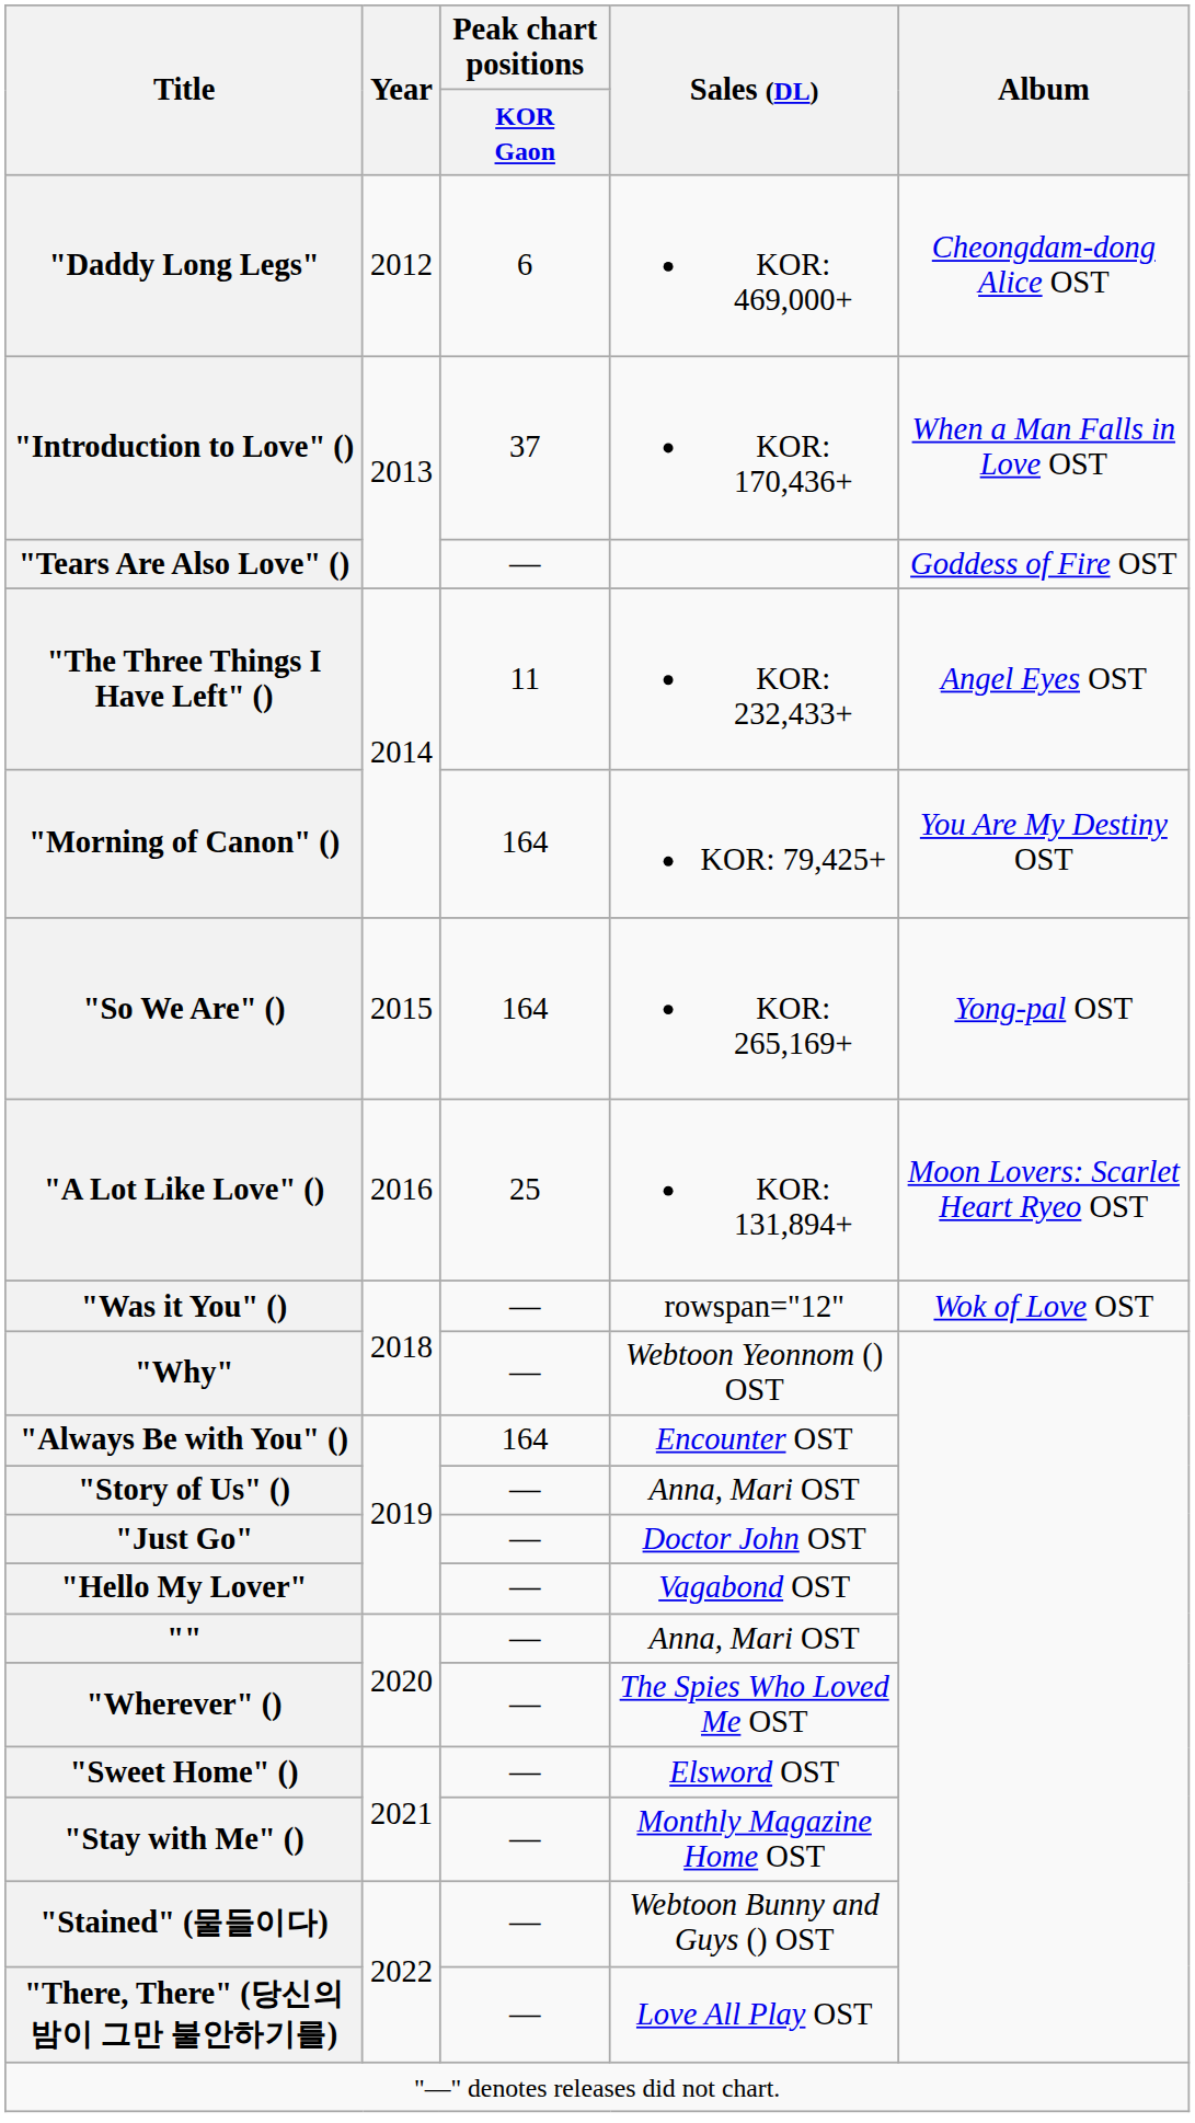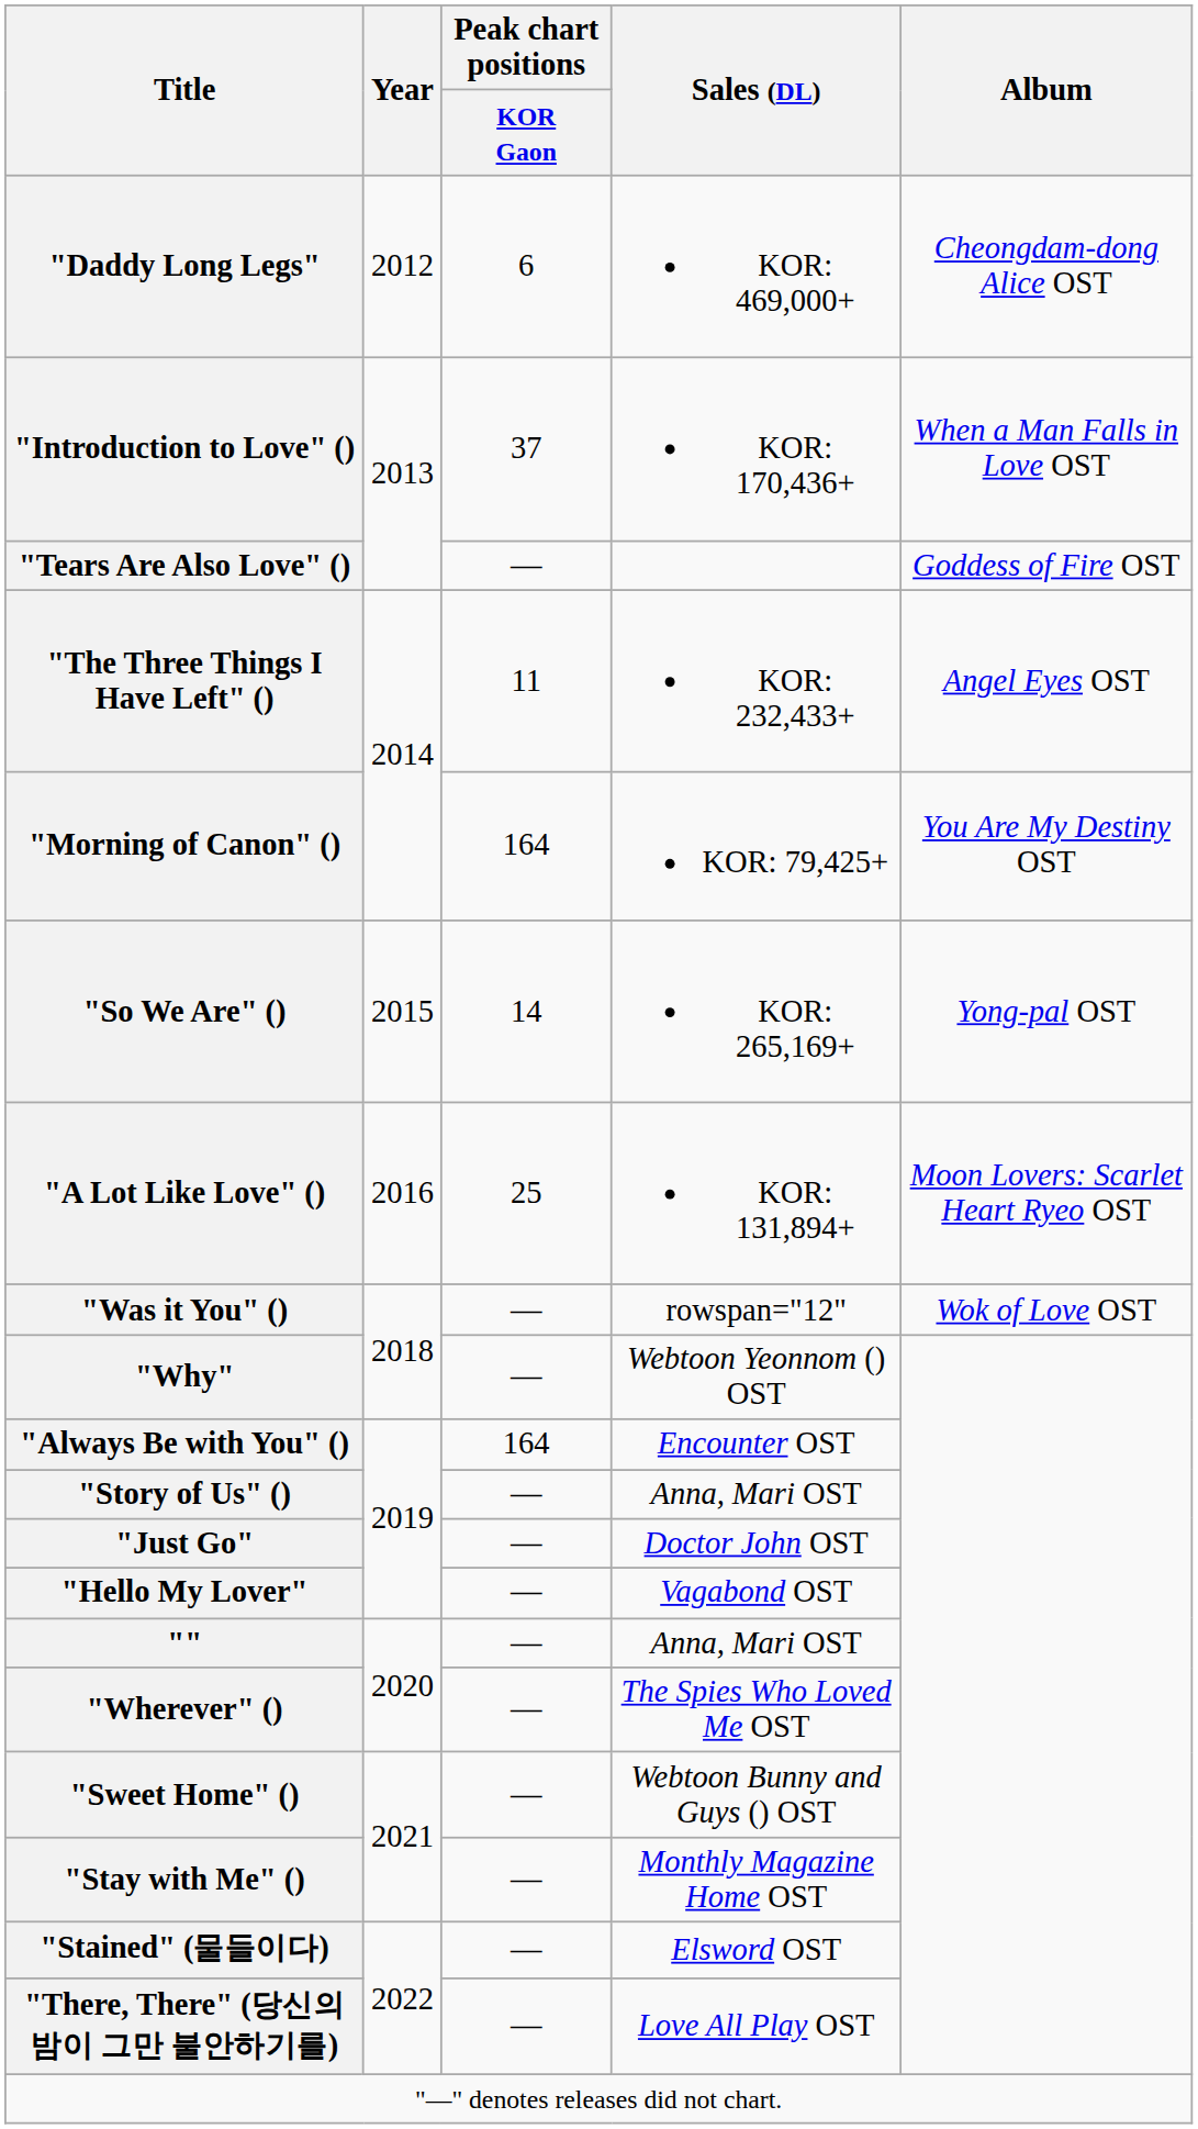"So We Are" () | Peak chart positions / KOR Gaon: 164 -> 14
"Sweet Home" () | Sales (DL): Elsword OST -> Webtoon Bunny and Guys () OST
"Stained" (물들이다) | Sales (DL): Webtoon Bunny and Guys () OST -> Elsword OST
